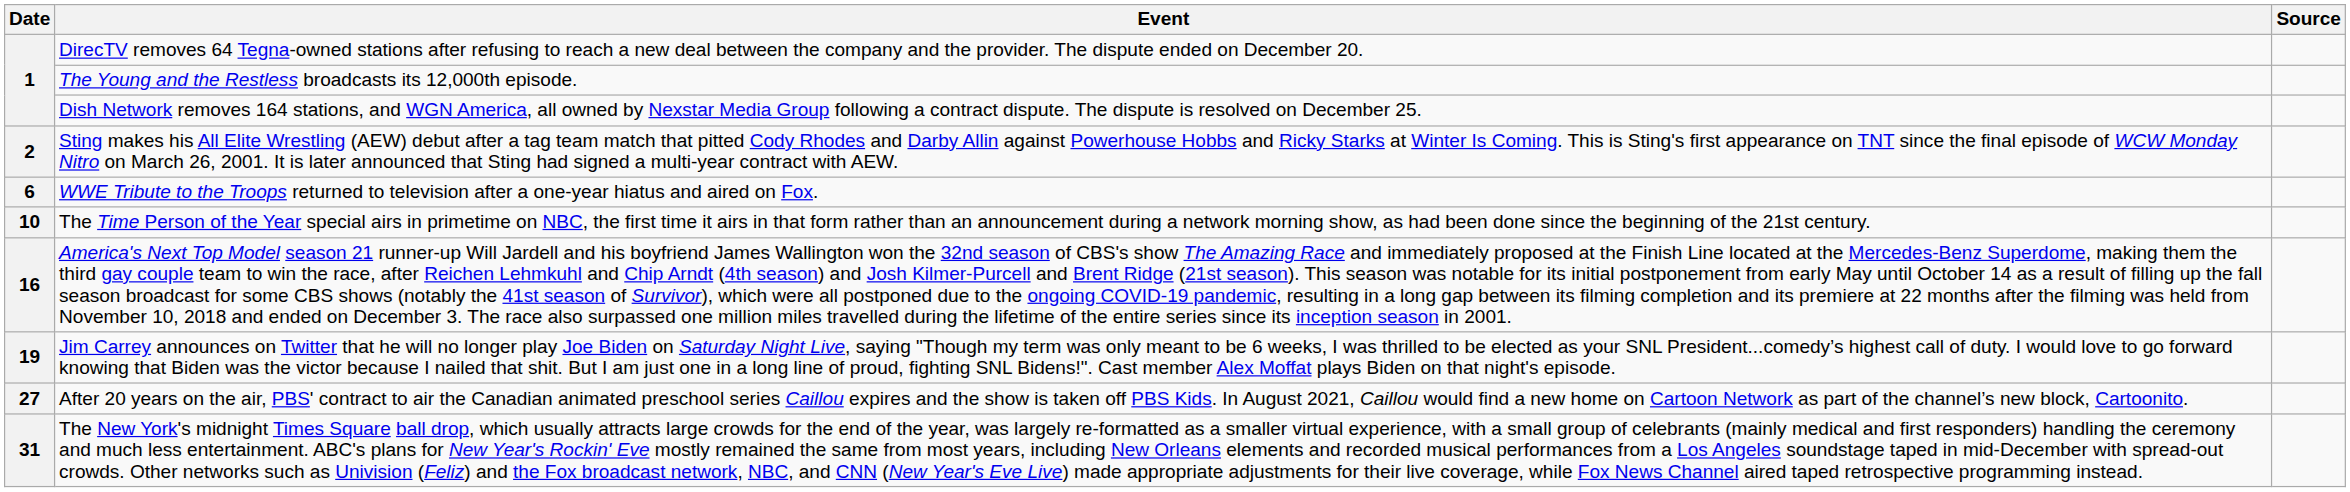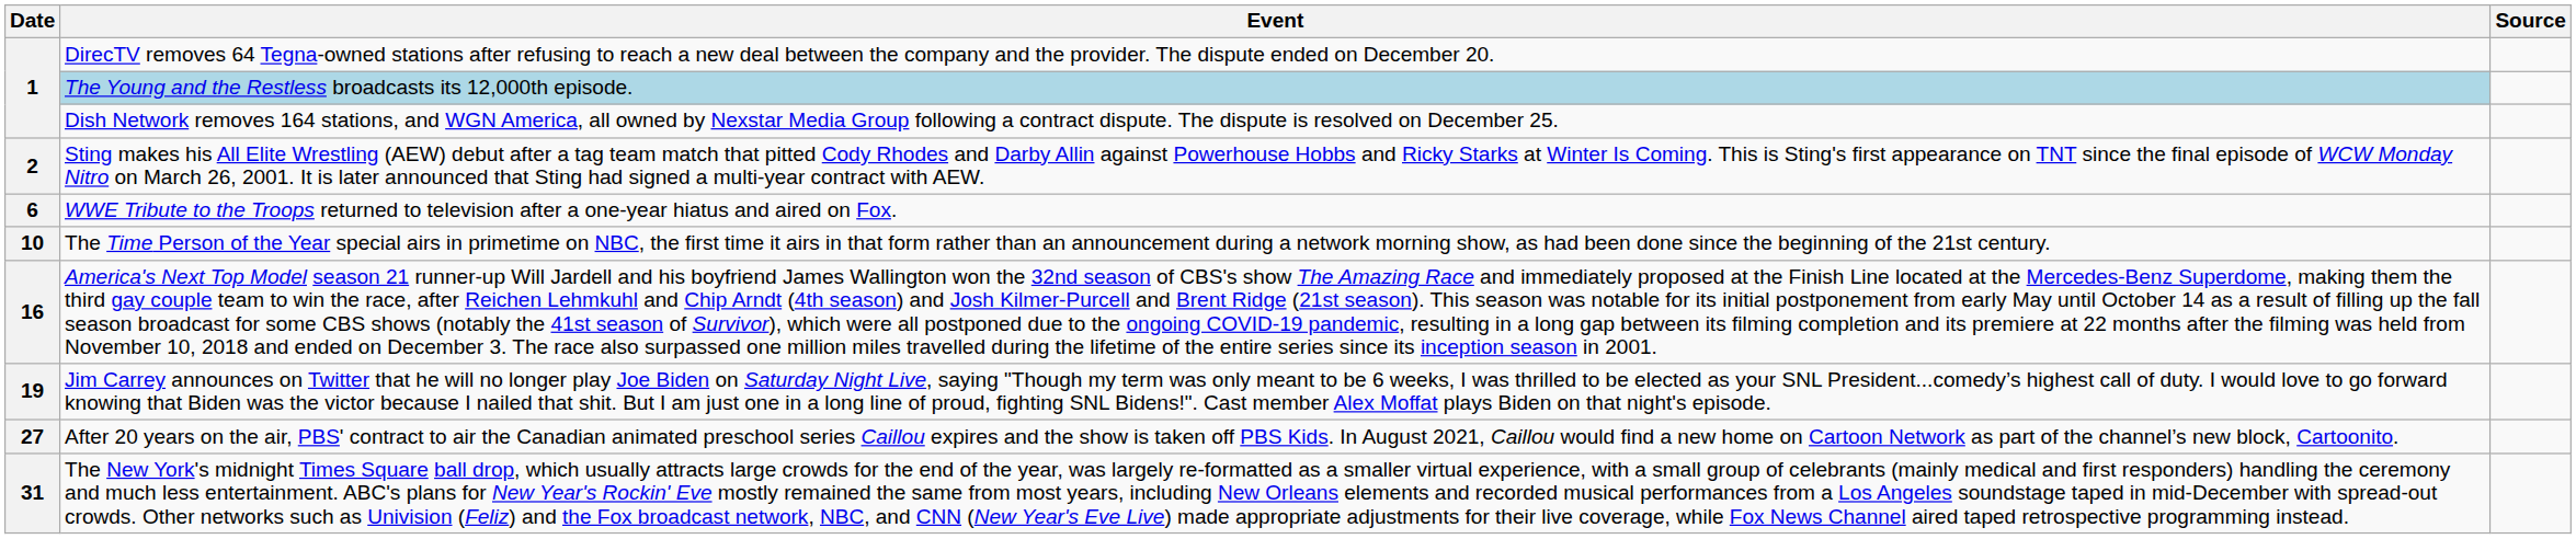The Young and the Restless broadcasts its 12,000th episode. | Event: no background -> lightblue background
